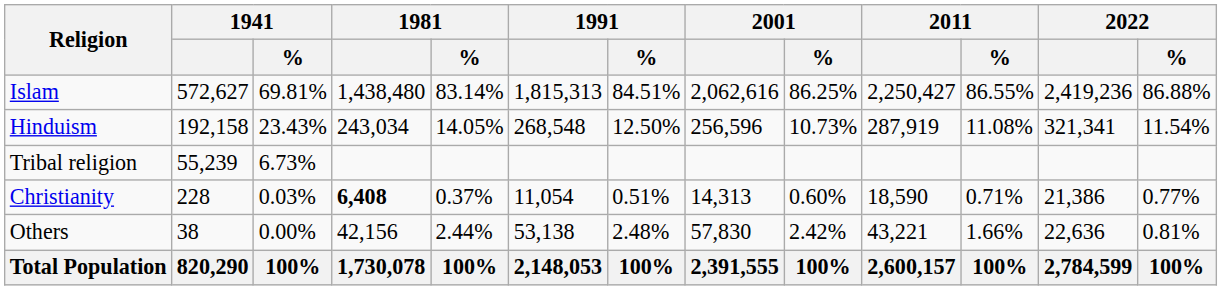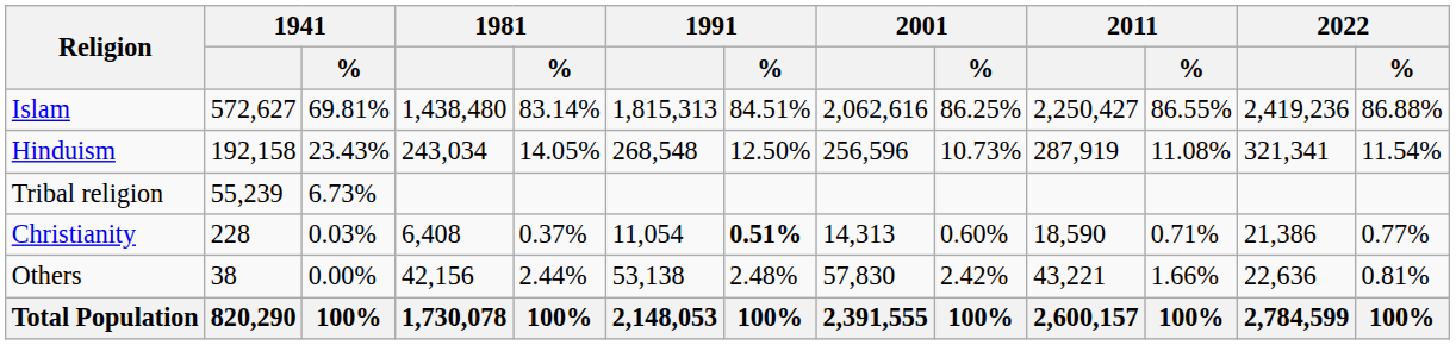Christianity | 1981: bold -> normal
Christianity | 1991 / %: normal -> bold
